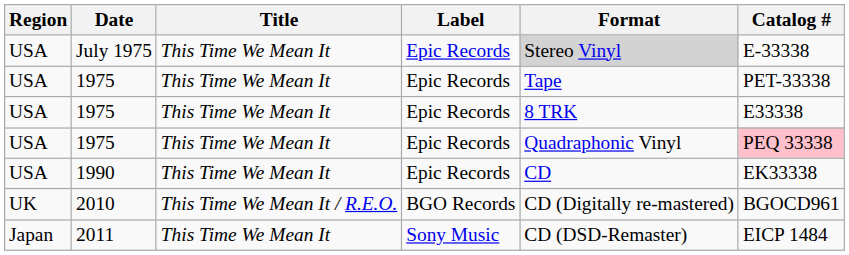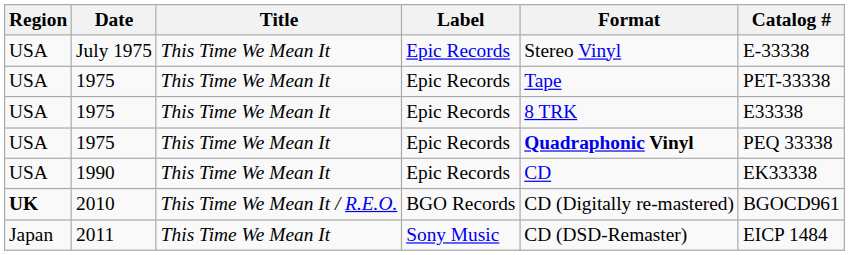row 2 | Format: lightgrey background -> no background
row 5 | Format: normal -> bold
row 5 | Catalog #: pink background -> no background
row 7 | Region: normal -> bold
